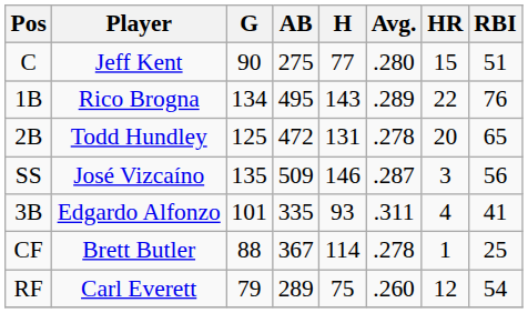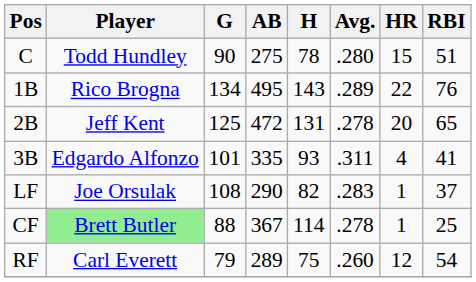C | Player: Jeff Kent -> Todd Hundley
C | H: 77 -> 78
2B | Player: Todd Hundley -> Jeff Kent
- row: SS | José Vizcaíno | 135 | 509 | 146 | .287 | 3 | 56
+ row: LF | Joe Orsulak | 108 | 290 | 82 | .283 | 1 | 37
CF | Player: no background -> lightgreen background
